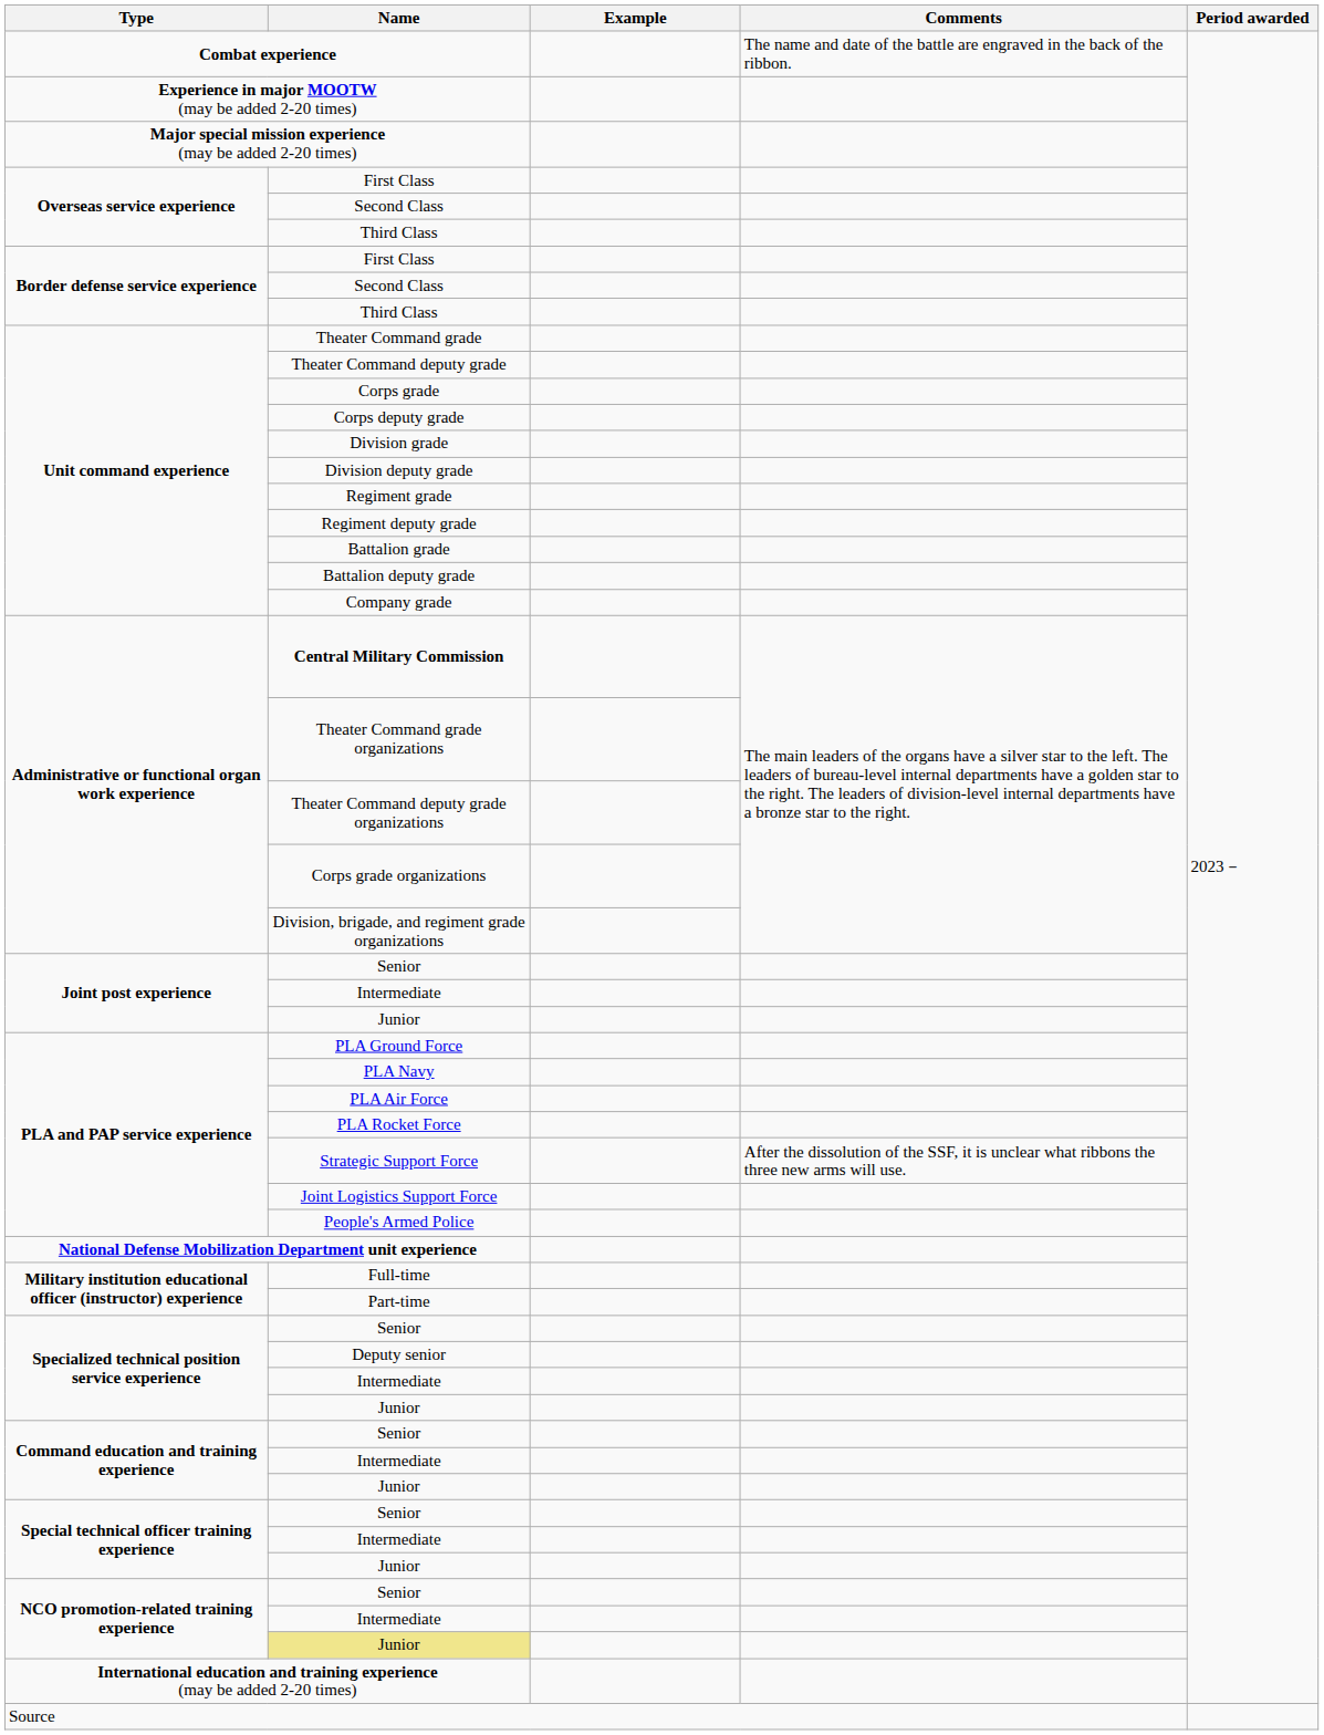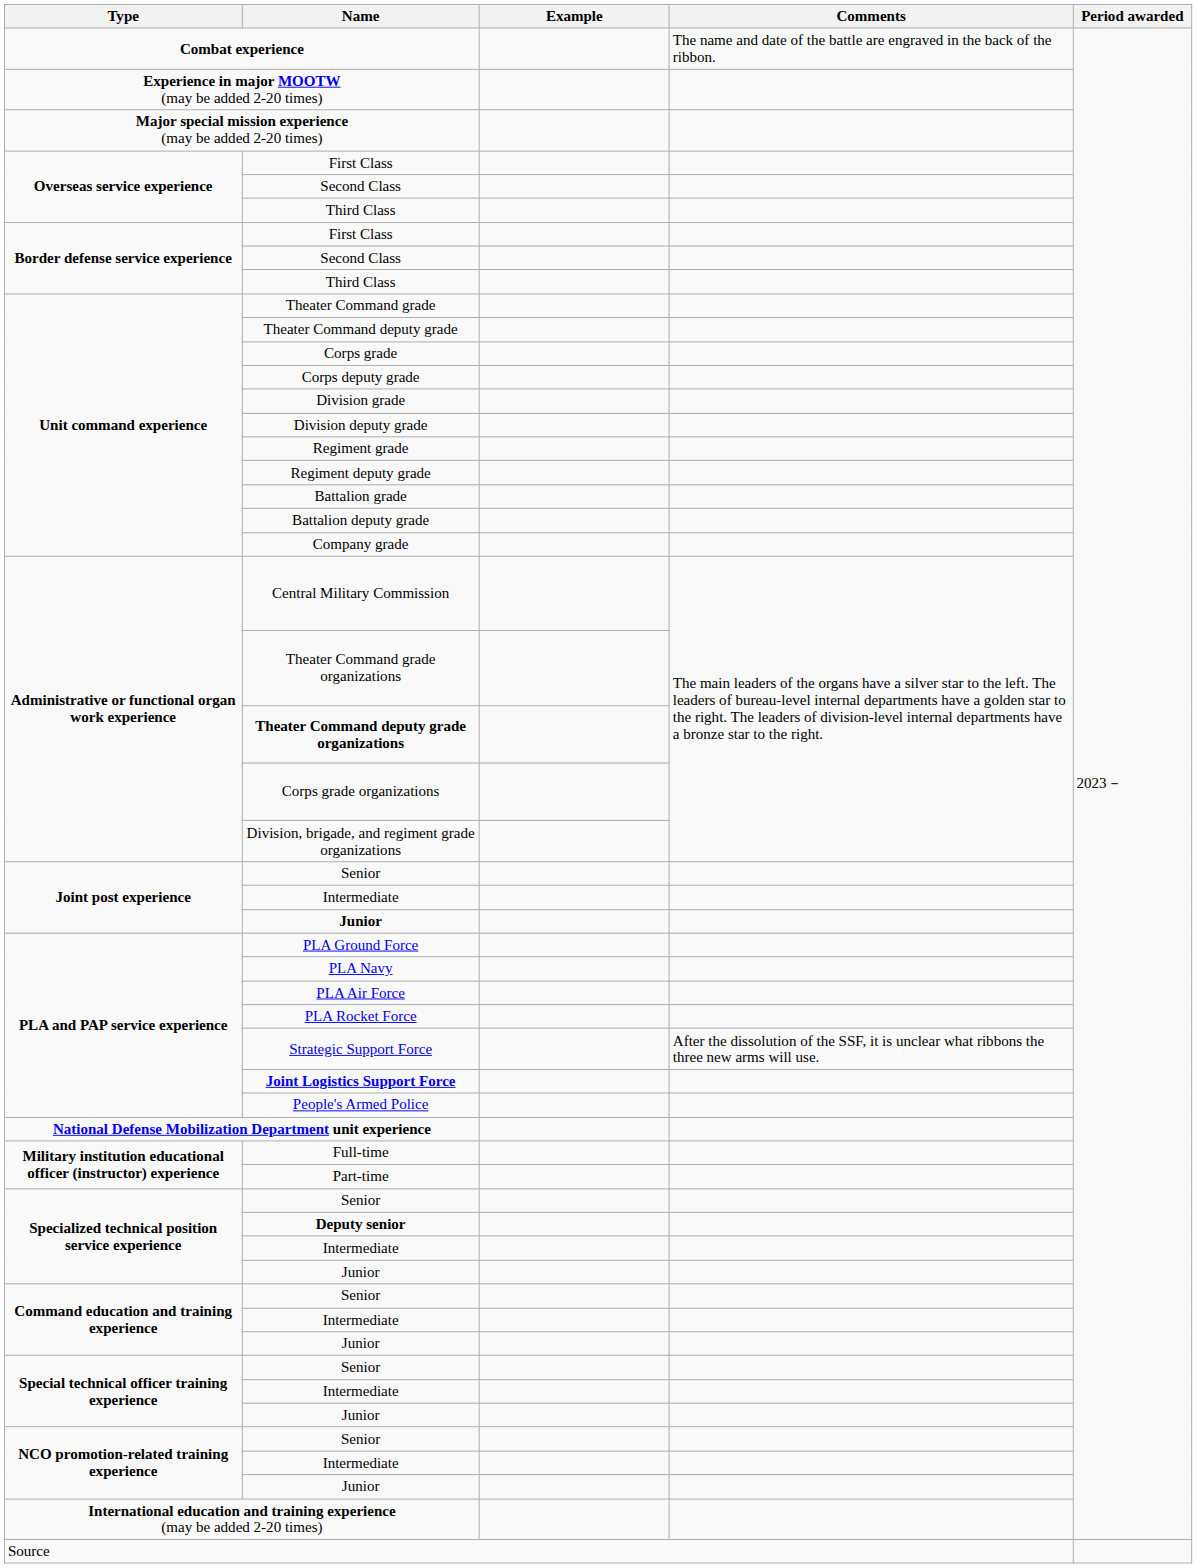Central Military Commission | Name: bold -> normal
Theater Command deputy grade organizations | Name: normal -> bold
Joint post experience / Junior | Name: normal -> bold
Joint Logistics Support Force | Name: normal -> bold
Deputy senior | Name: normal -> bold
NCO promotion-related training experience / Junior | Name: khaki background -> no background
